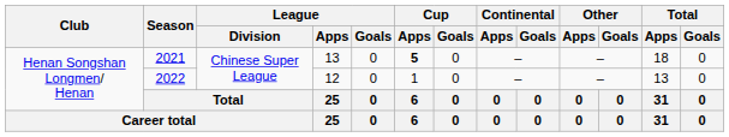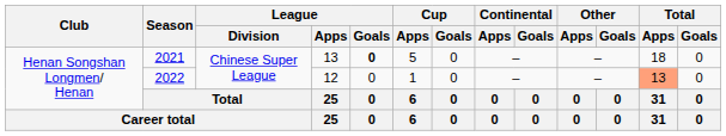2021 | League / Goals: normal -> bold
2021 | Cup / Apps: bold -> normal
2022 | Total / Apps: no background -> lightsalmon background
